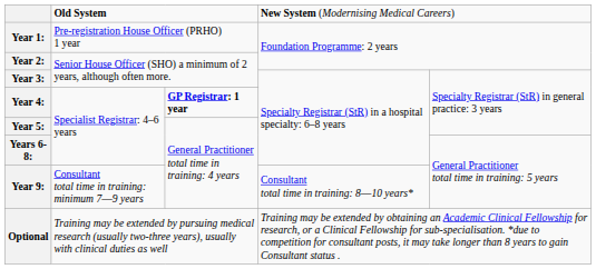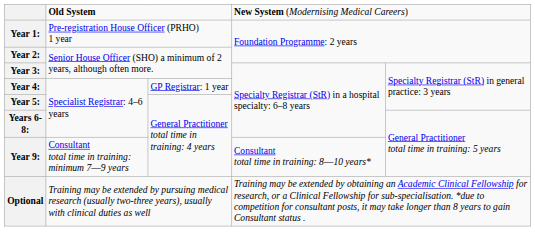Year 4: | column 3: bold -> normal
